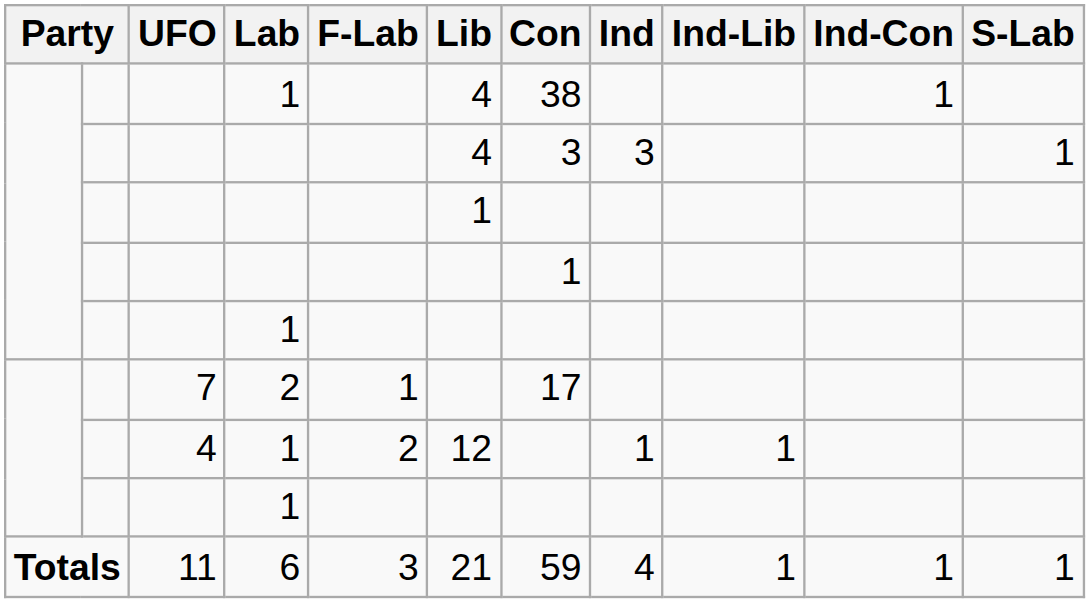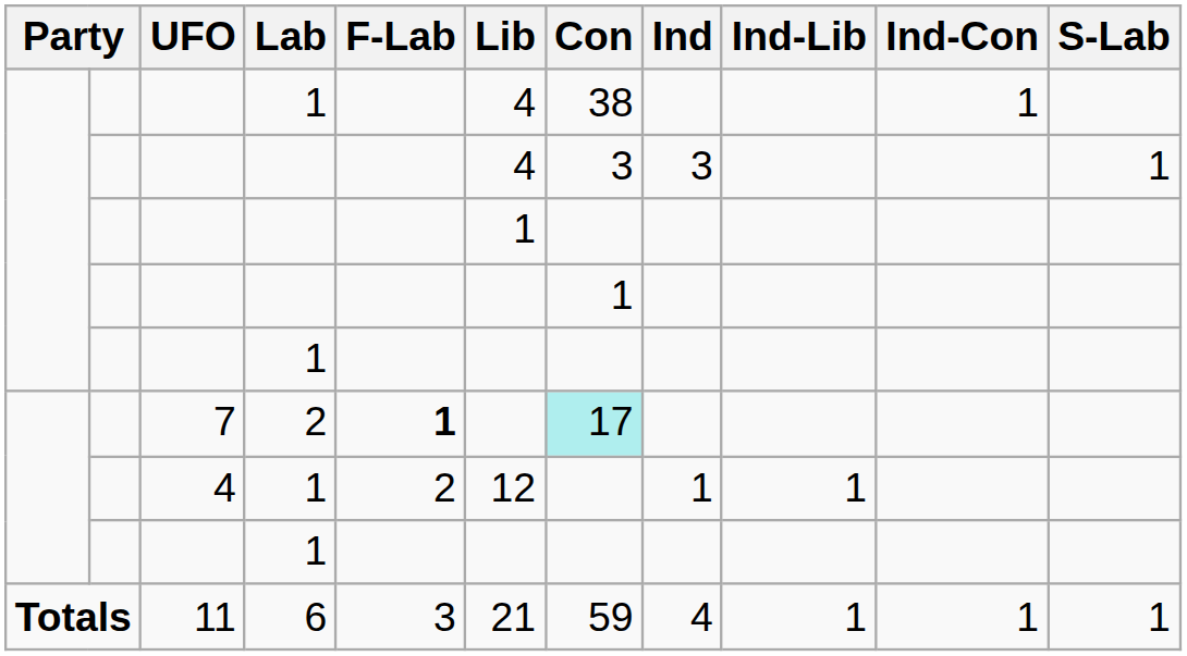7 | F-Lab: normal -> bold
7 | Con: no background -> paleturquoise background
